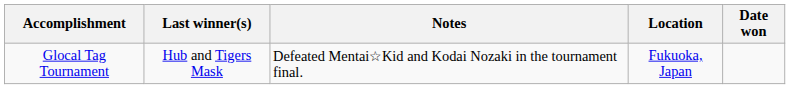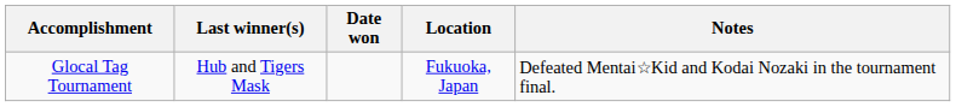columns swapped: Date won <-> Notes
